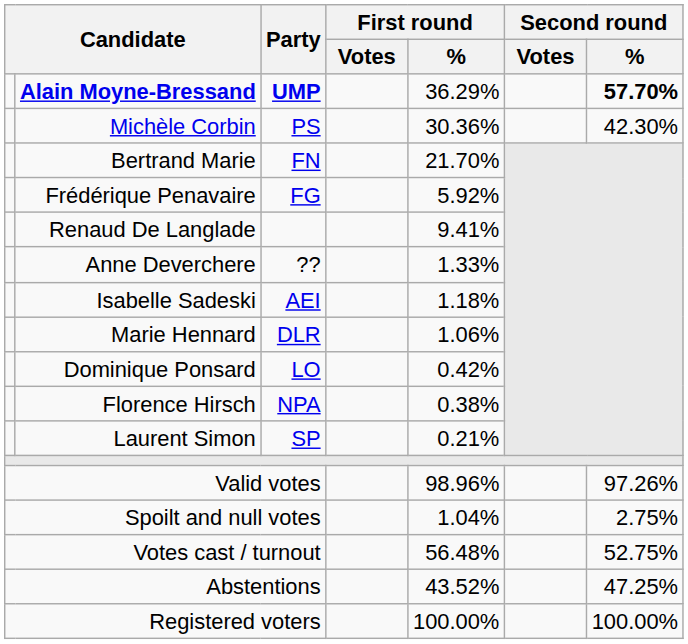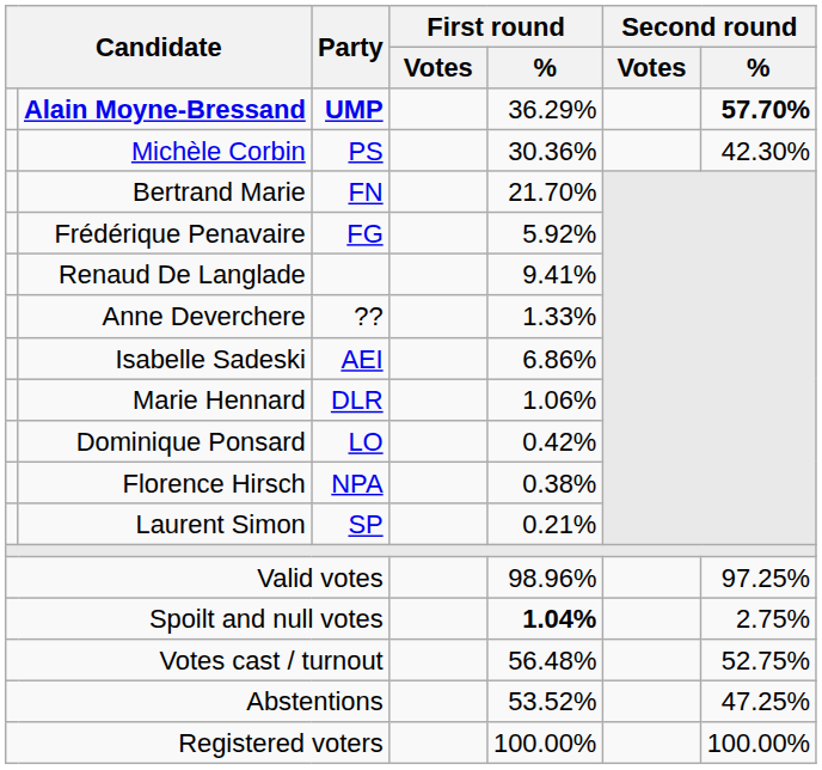Isabelle Sadeski | First round / %: 1.18% -> 6.86%
Valid votes | Second round / %: 97.26% -> 97.25%
Spoilt and null votes | First round / %: normal -> bold
Abstentions | First round / %: 43.52% -> 53.52%
